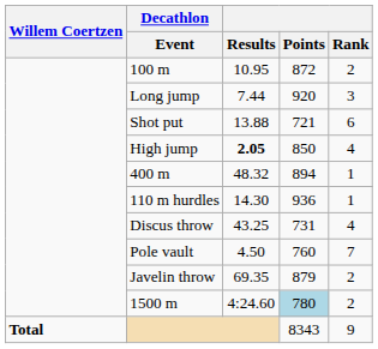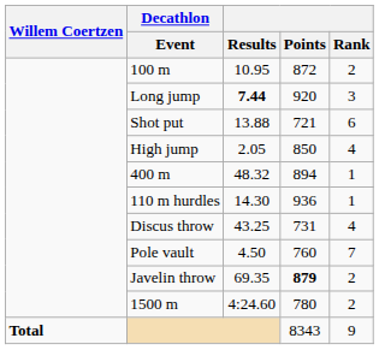Long jump | Results: normal -> bold
High jump | Results: bold -> normal
Javelin throw | Points: normal -> bold
1500 m | Points: lightblue background -> no background
